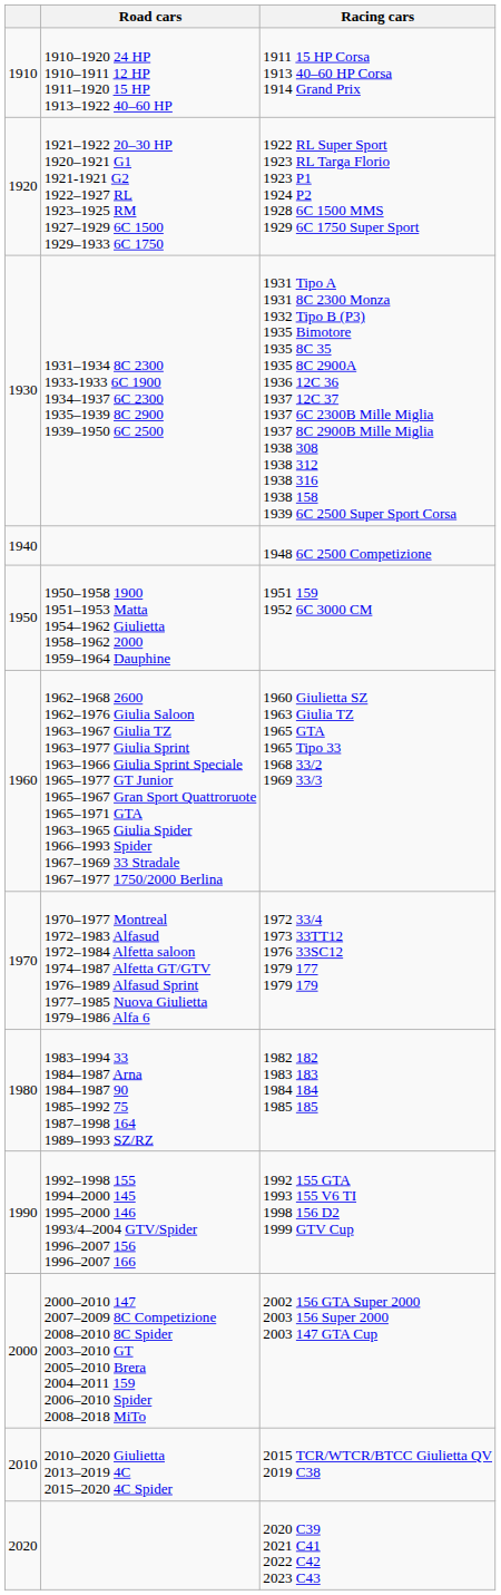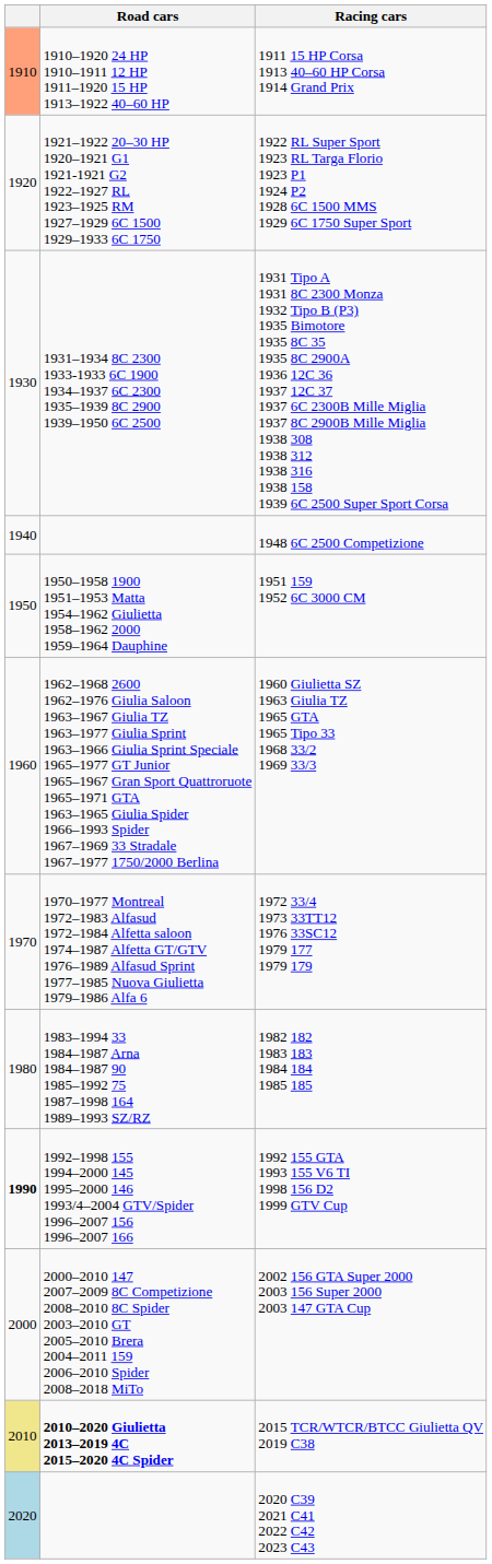1911 15 HP Corsa 1913 40–60 HP Corsa 1914 Grand Prix | column 1: no background -> lightsalmon background
1992 155 GTA 1993 155 V6 TI 1998 156 D2 1999 GTV Cup | column 1: normal -> bold
2015 TCR/WTCR/BTCC Giulietta QV 2019 C38 | column 1: no background -> khaki background
2015 TCR/WTCR/BTCC Giulietta QV 2019 C38 | Road cars: normal -> bold
2020 C39 2021 C41 2022 C42 2023 C43 | column 1: no background -> lightblue background
